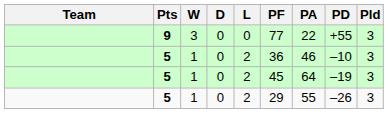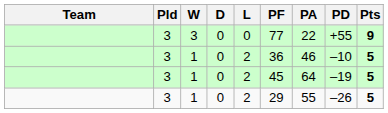columns swapped: Pld <-> Pts
